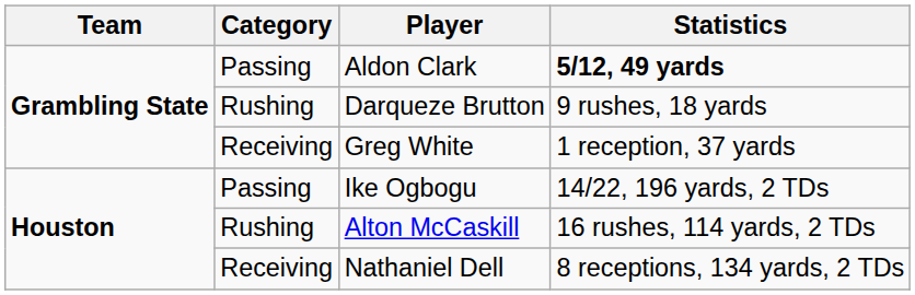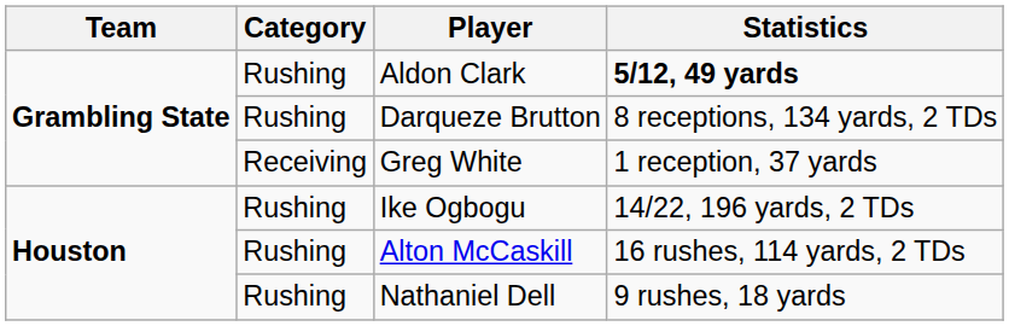Aldon Clark | Category: Passing -> Rushing
Darqueze Brutton | Statistics: 9 rushes, 18 yards -> 8 receptions, 134 yards, 2 TDs
Ike Ogbogu | Category: Passing -> Rushing
Nathaniel Dell | Category: Receiving -> Rushing
Nathaniel Dell | Statistics: 8 receptions, 134 yards, 2 TDs -> 9 rushes, 18 yards
